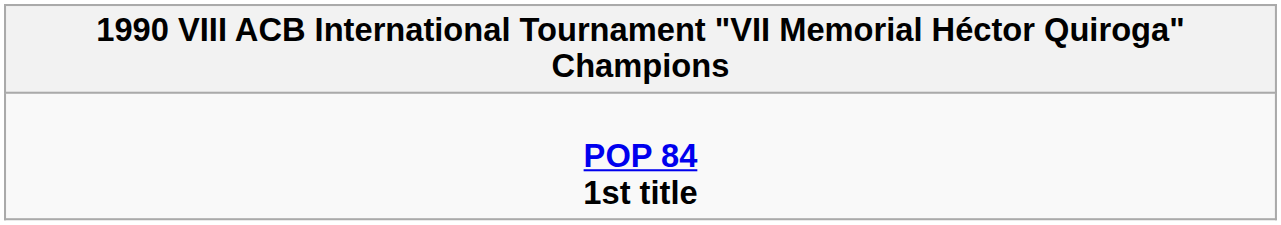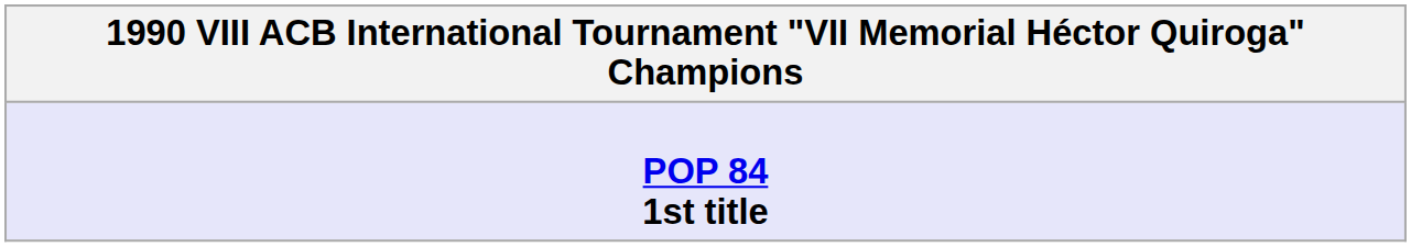row 2 | column 1: no background -> lavender background
